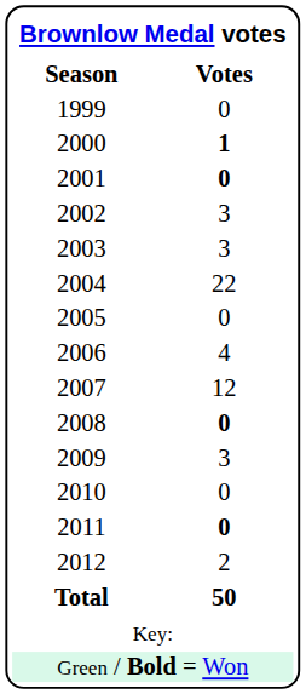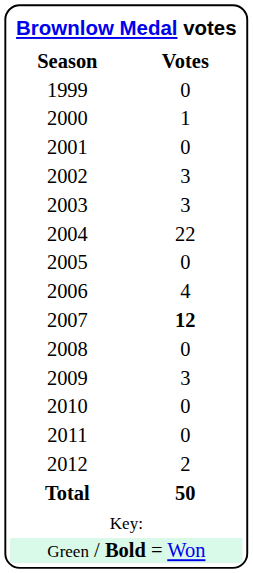2000 | Votes: bold -> normal
2001 | Votes: bold -> normal
2007 | Votes: normal -> bold
2008 | Votes: bold -> normal
2011 | Votes: bold -> normal
